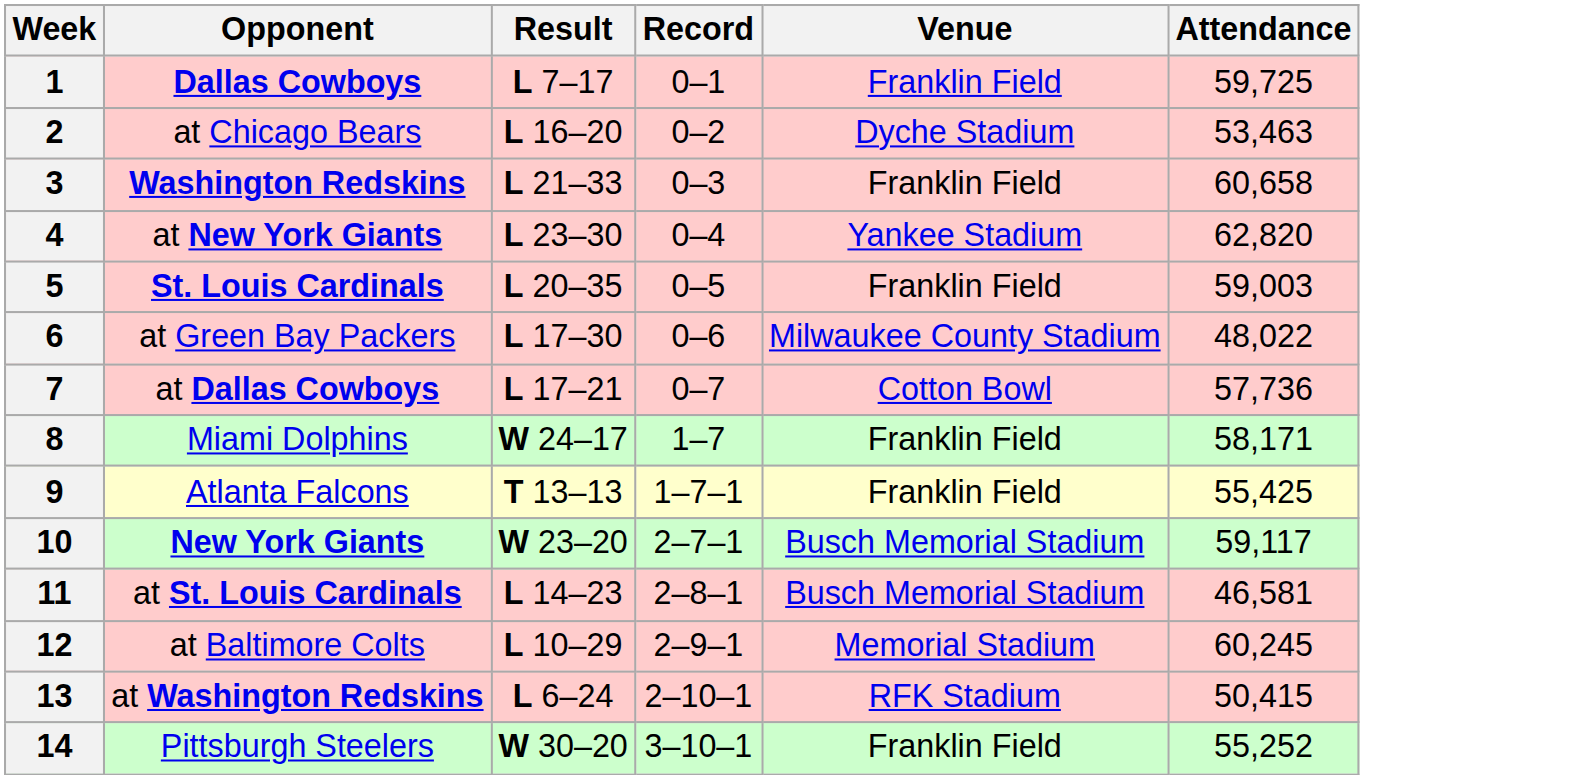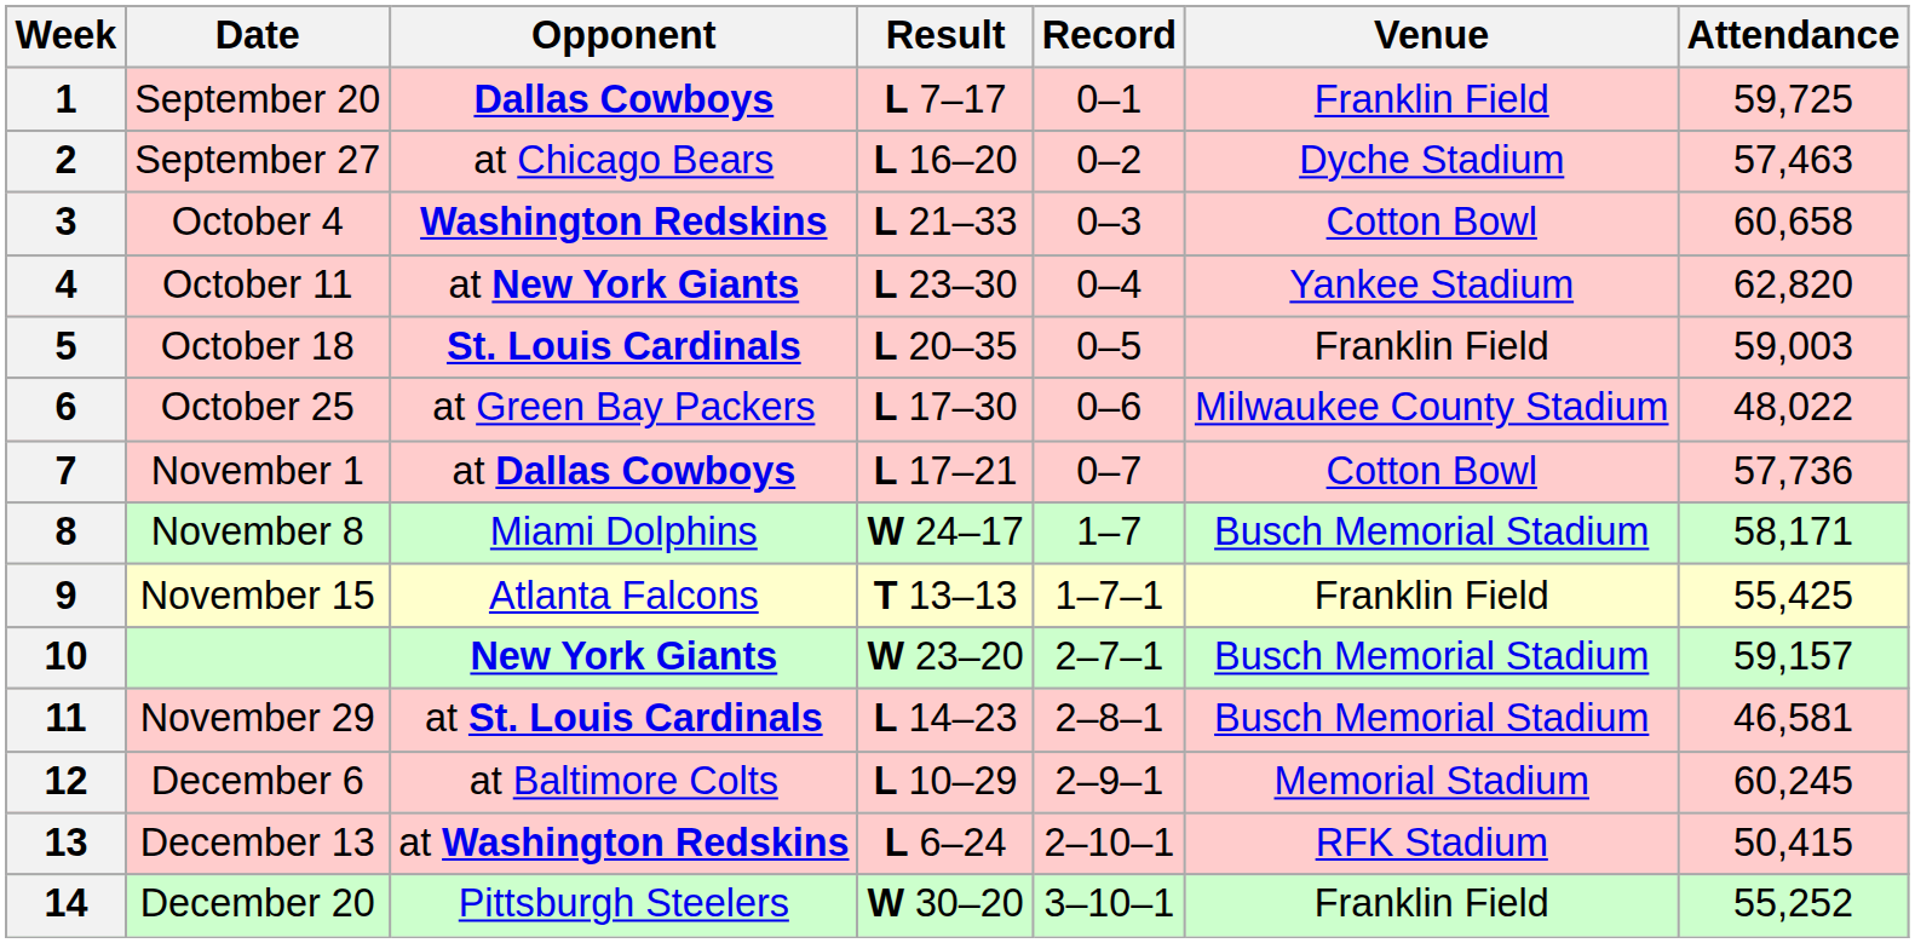+ column: Date | September 20 | September 27 | October 4 | October 11 | October 18 | October 25 | November 1 | November 8 | November 15 | November 29 | December 6 | December 13 | December 20
2 | Attendance: 53,463 -> 57,463
3 | Venue: Franklin Field -> Cotton Bowl
8 | Venue: Franklin Field -> Busch Memorial Stadium
10 | Attendance: 59,117 -> 59,157
